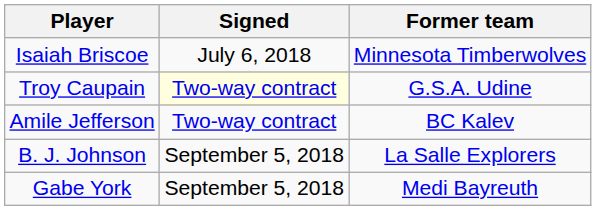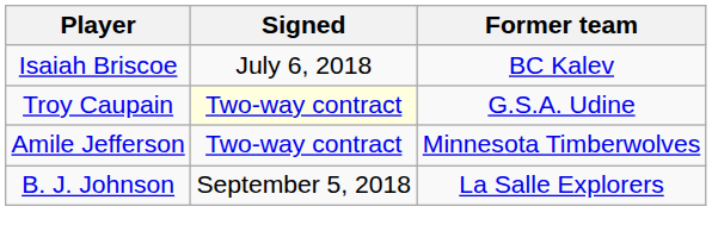Isaiah Briscoe | Former team: Minnesota Timberwolves -> BC Kalev
Amile Jefferson | Former team: BC Kalev -> Minnesota Timberwolves
- row: Gabe York | September 5, 2018 | Medi Bayreuth
